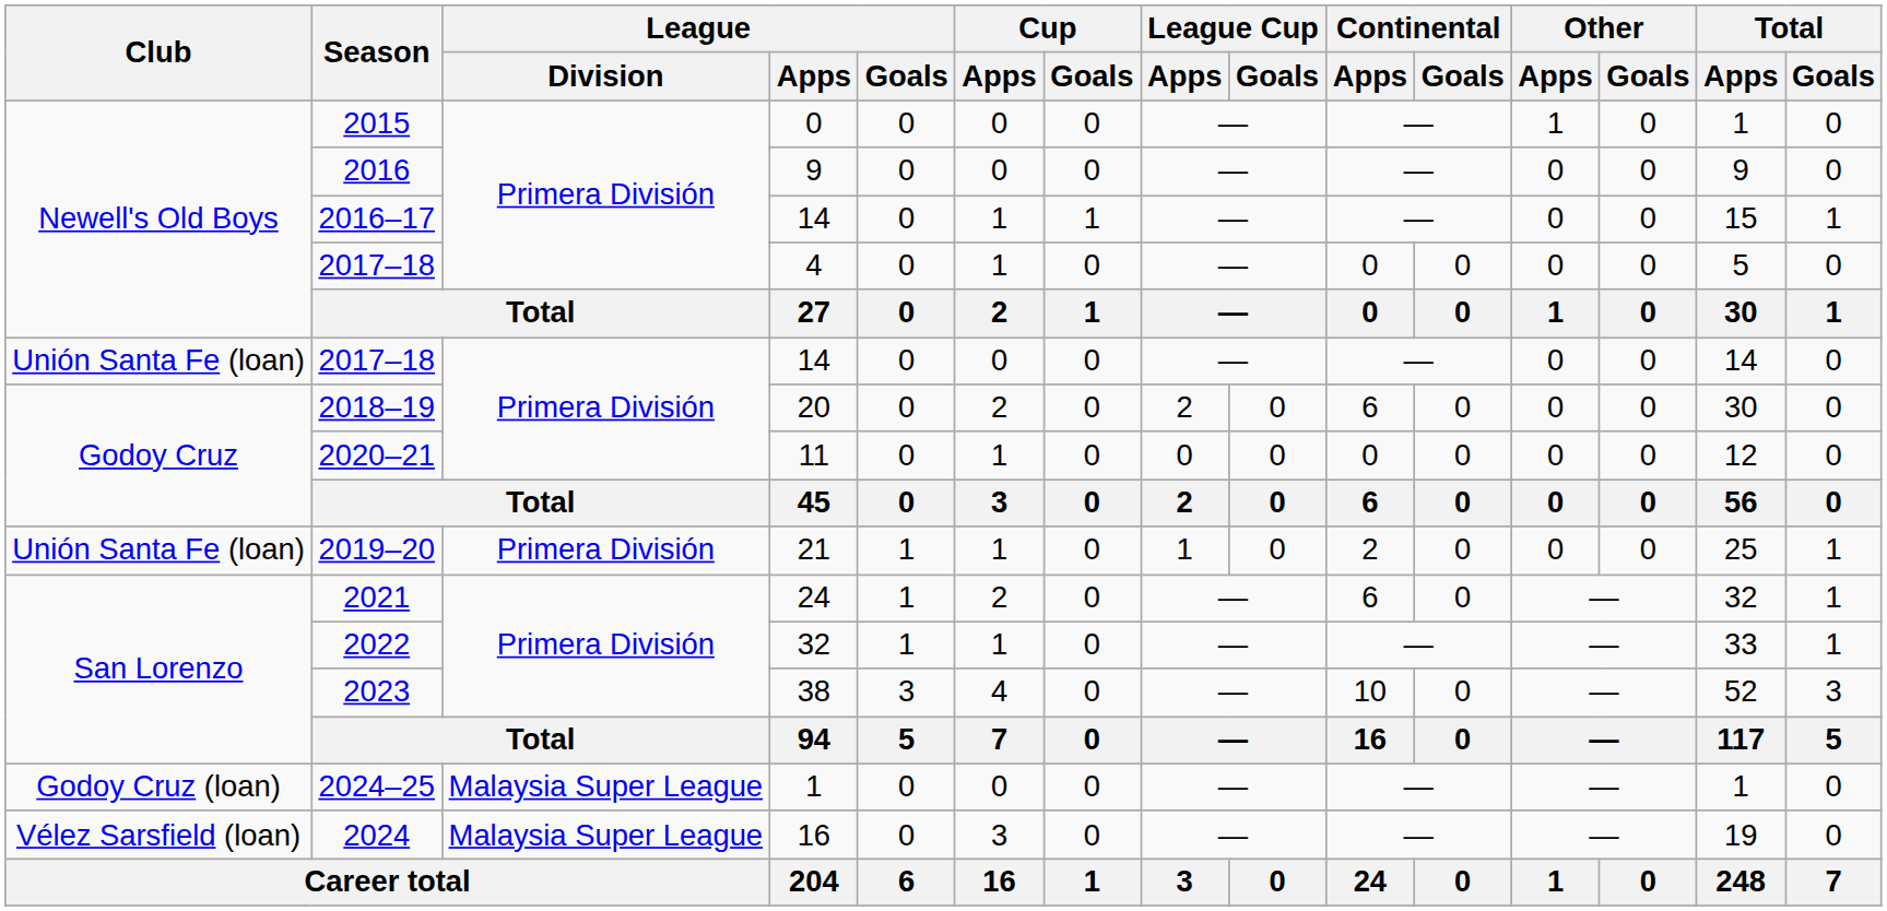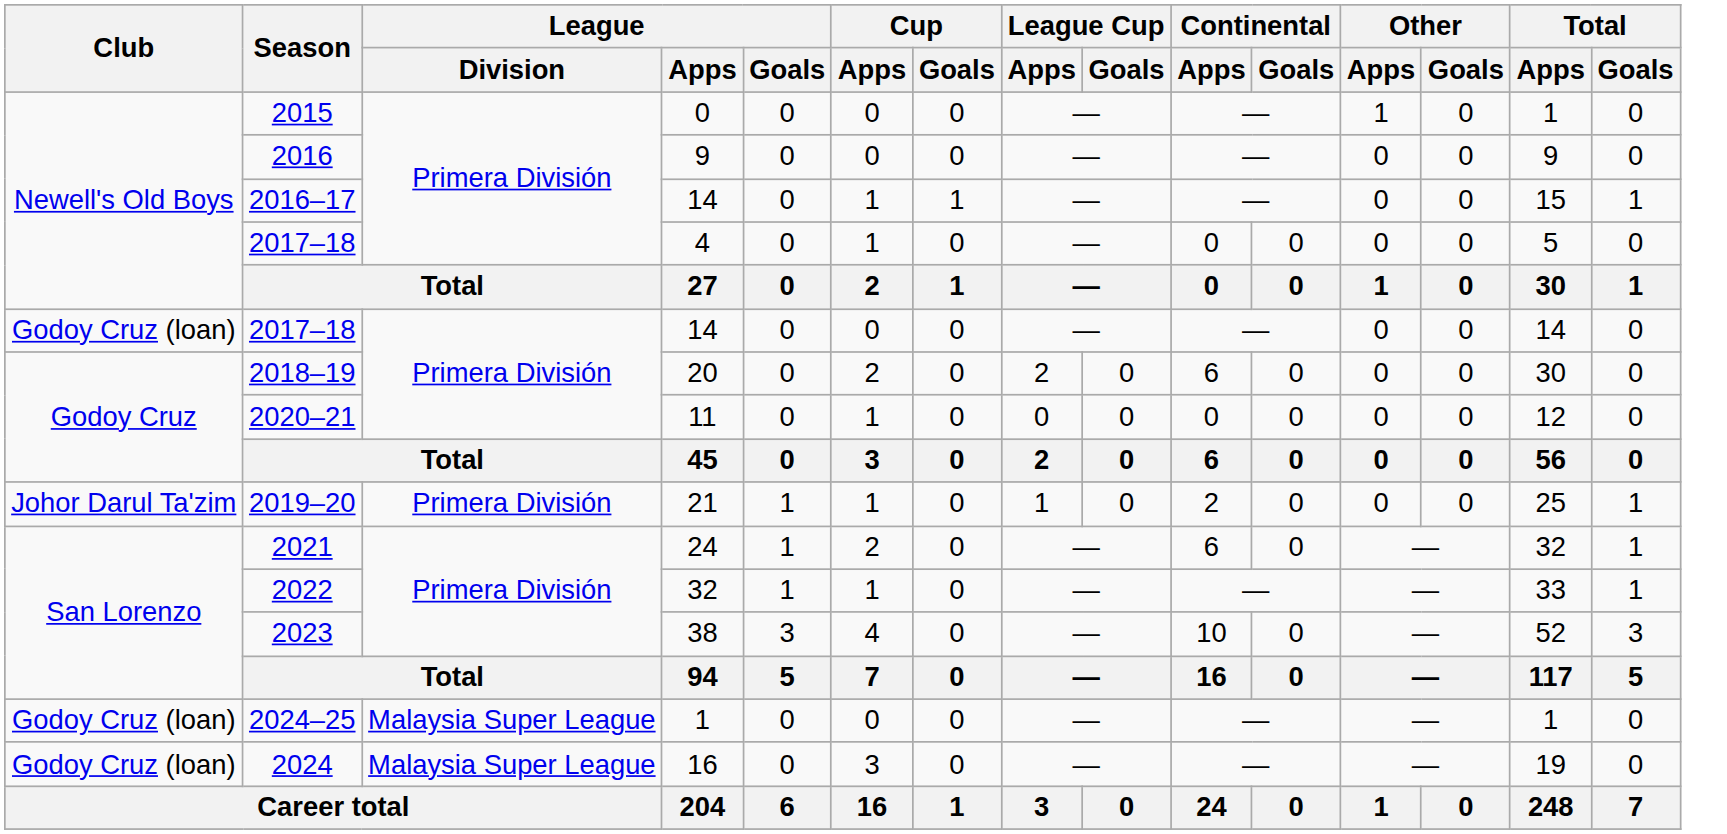2017–18 / 14 | Club: Unión Santa Fe (loan) -> Godoy Cruz (loan)
2019–20 | Club: Unión Santa Fe (loan) -> Johor Darul Ta'zim
2024 | Club: Vélez Sarsfield (loan) -> Godoy Cruz (loan)
